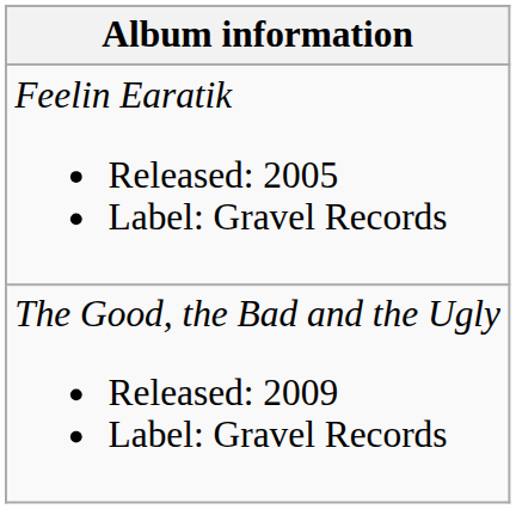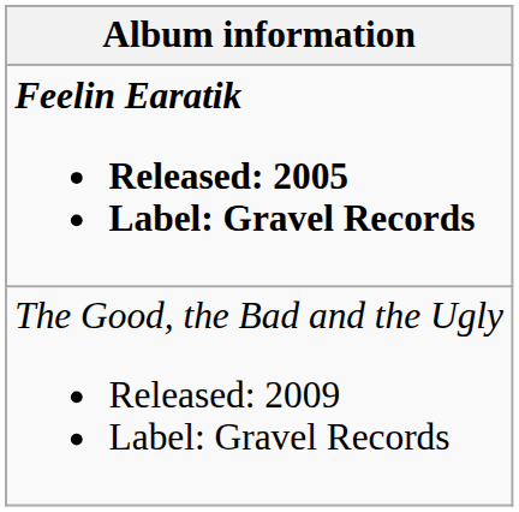row 2 | column 1: normal -> bold
